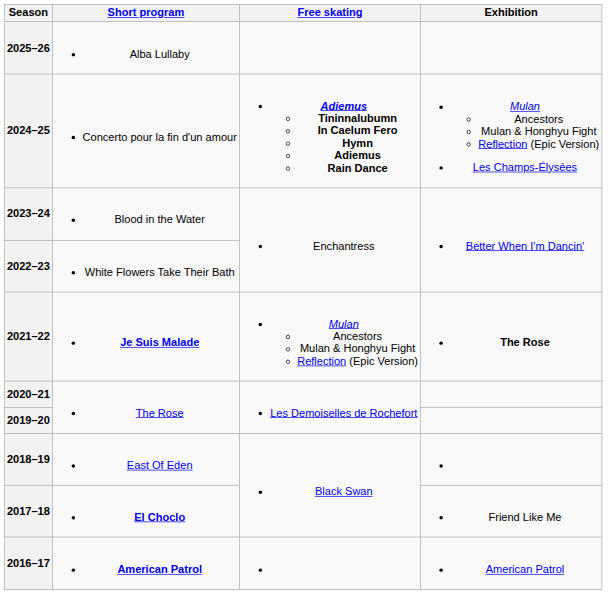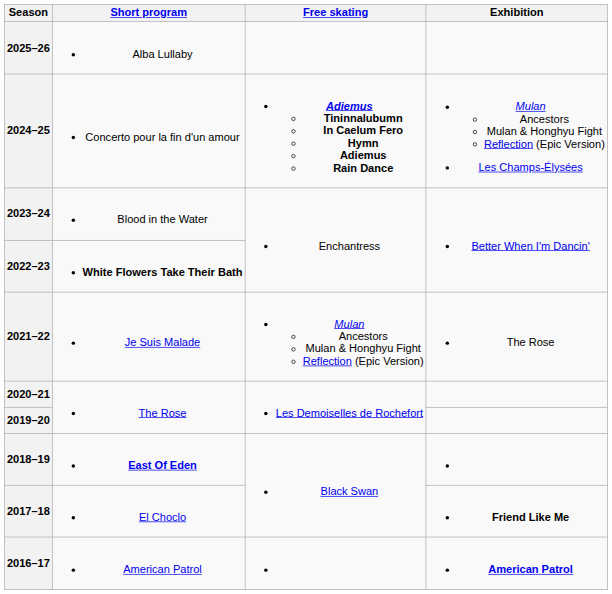2022–23 | Short program: normal -> bold
2021–22 | Short program: bold -> normal
2021–22 | Exhibition: bold -> normal
2018–19 | Short program: normal -> bold
2017–18 | Short program: bold -> normal
2017–18 | Exhibition: normal -> bold
2016–17 | Short program: bold -> normal
2016–17 | Exhibition: normal -> bold
